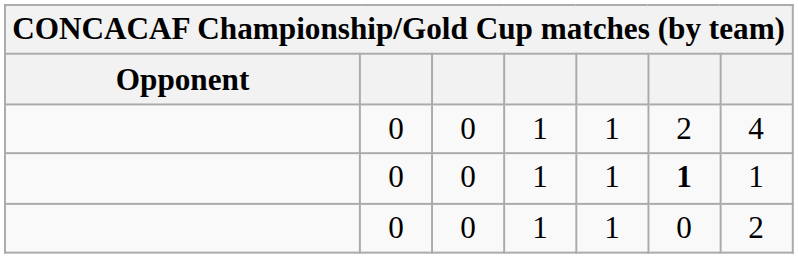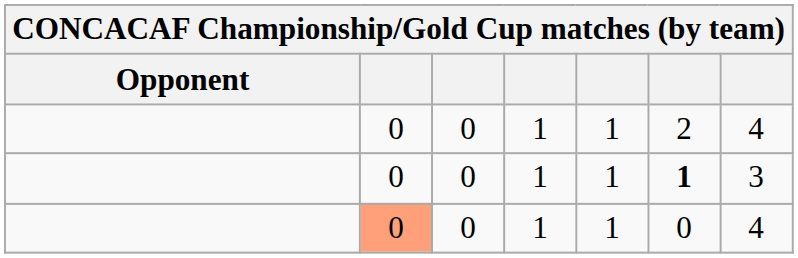row 4 | column 7: 1 -> 3
row 5 | column 2: no background -> lightsalmon background
row 5 | column 7: 2 -> 4
